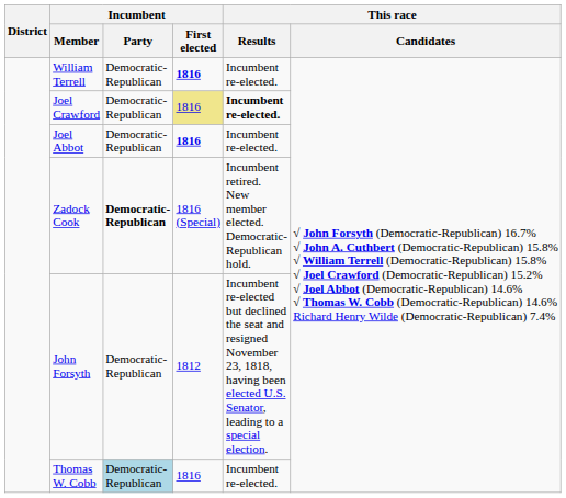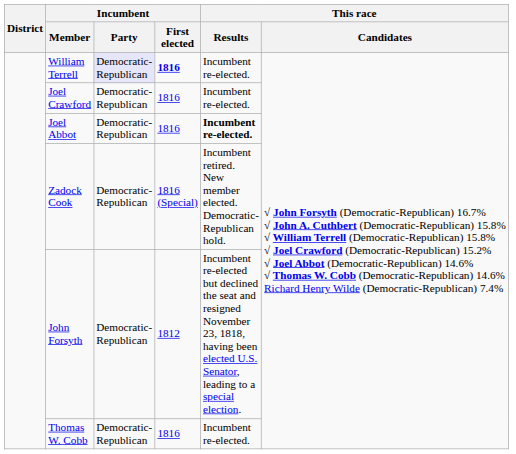William Terrell | Incumbent / Party: no background -> lavender background
Joel Crawford | Incumbent / First elected: khaki background -> no background
Joel Crawford | This race / Results: bold -> normal
Joel Abbot | Incumbent / First elected: bold -> normal
Joel Abbot | This race / Results: normal -> bold
Zadock Cook | Incumbent / Party: bold -> normal
Thomas W. Cobb | Incumbent / Party: lightblue background -> no background
